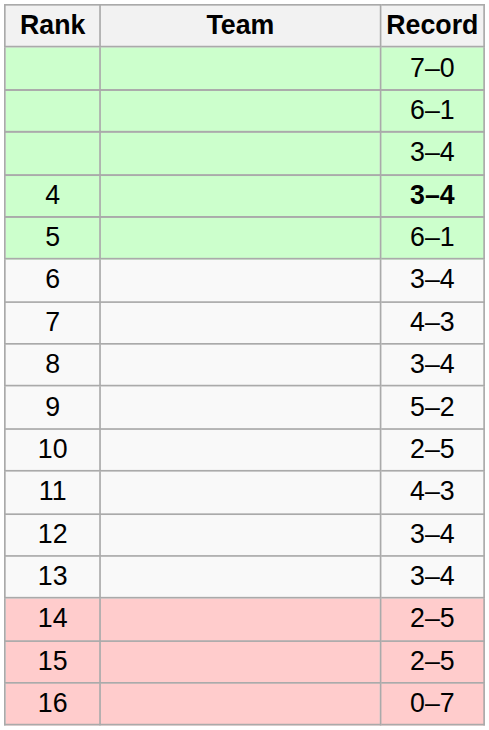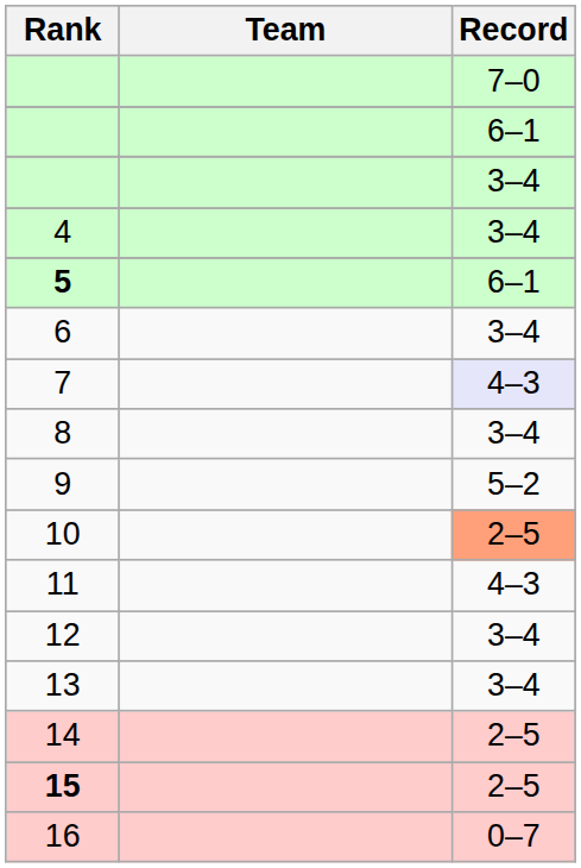4 | Record: bold -> normal
5 | Rank: normal -> bold
7 | Record: no background -> lavender background
10 | Record: no background -> lightsalmon background
15 | Rank: normal -> bold
